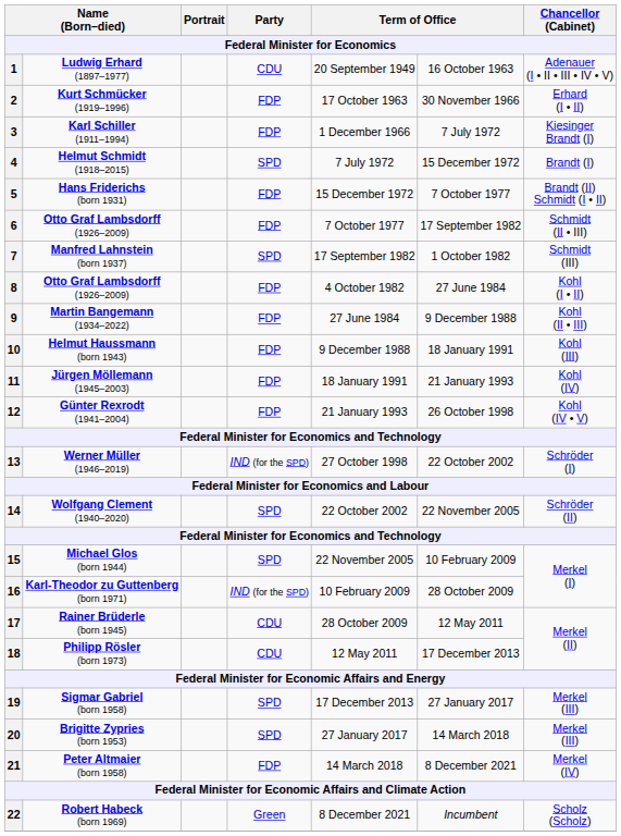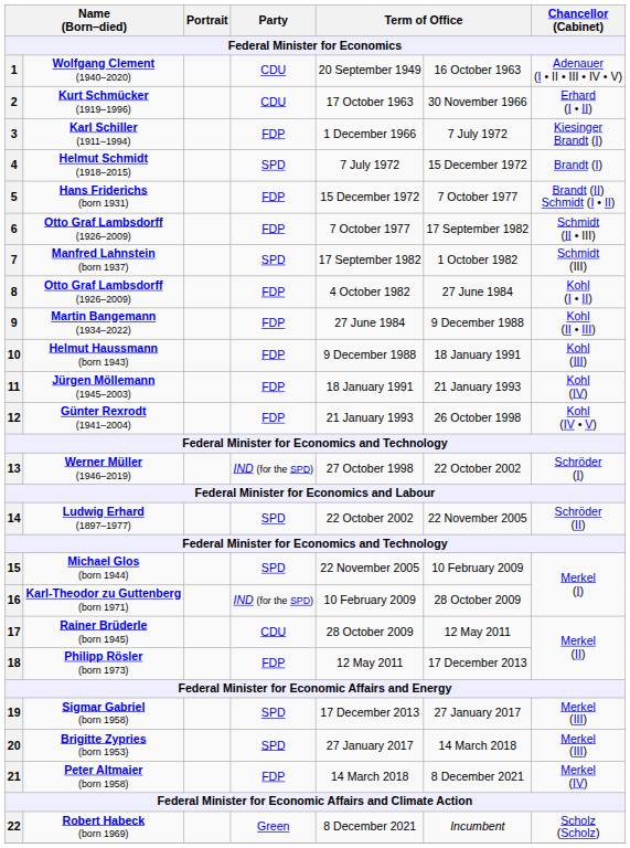1 | column 2: Ludwig Erhard (1897–1977) -> Wolfgang Clement (1940–2020)
2 | Party: FDP -> CDU
14 | column 2: Wolfgang Clement (1940–2020) -> Ludwig Erhard (1897–1977)
18 | Party: CDU -> FDP
